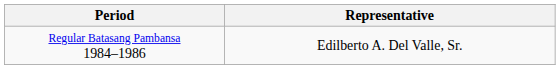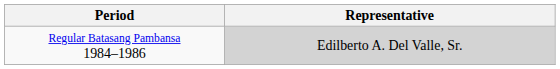Regular Batasang Pambansa 1984–1986 | Representative: no background -> lightgrey background
